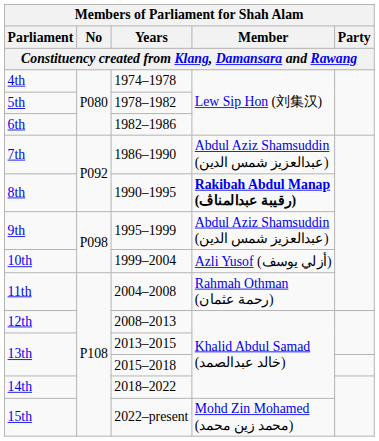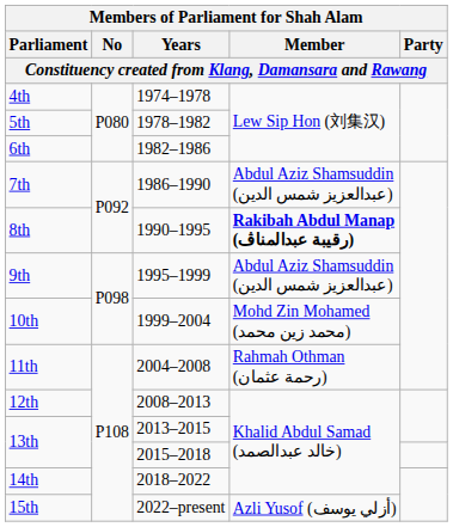10th | Member: Azli Yusof (أزلي يوسف) -> Mohd Zin Mohamed (محمد زين محمد)
15th | Member: Mohd Zin Mohamed (محمد زين محمد) -> Azli Yusof (أزلي يوسف)
